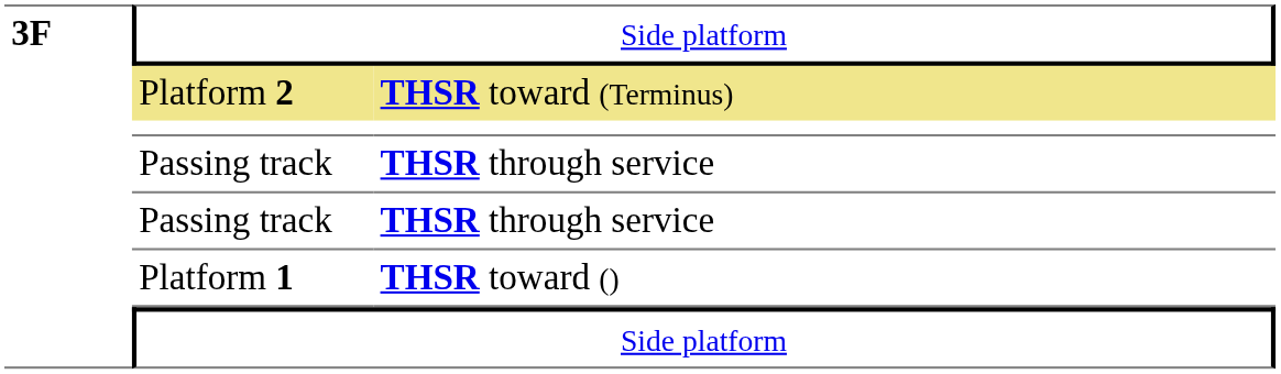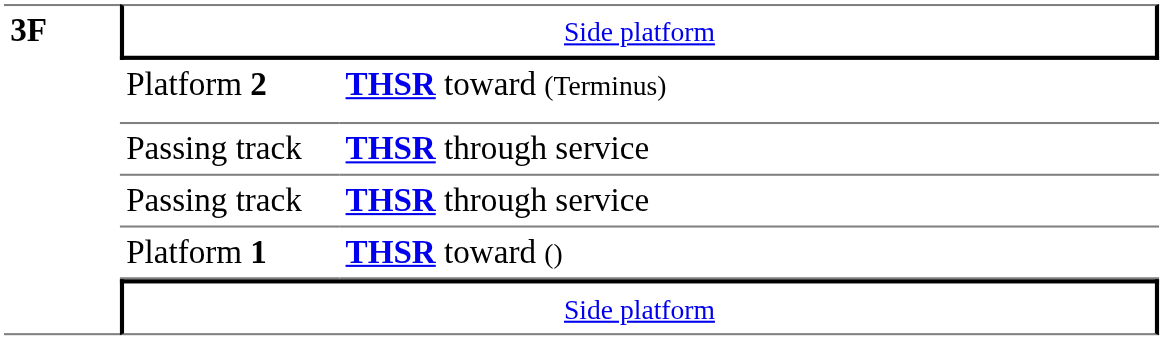Platform 2 | column 2: khaki background -> no background
Platform 2 | column 3: khaki background -> no background
